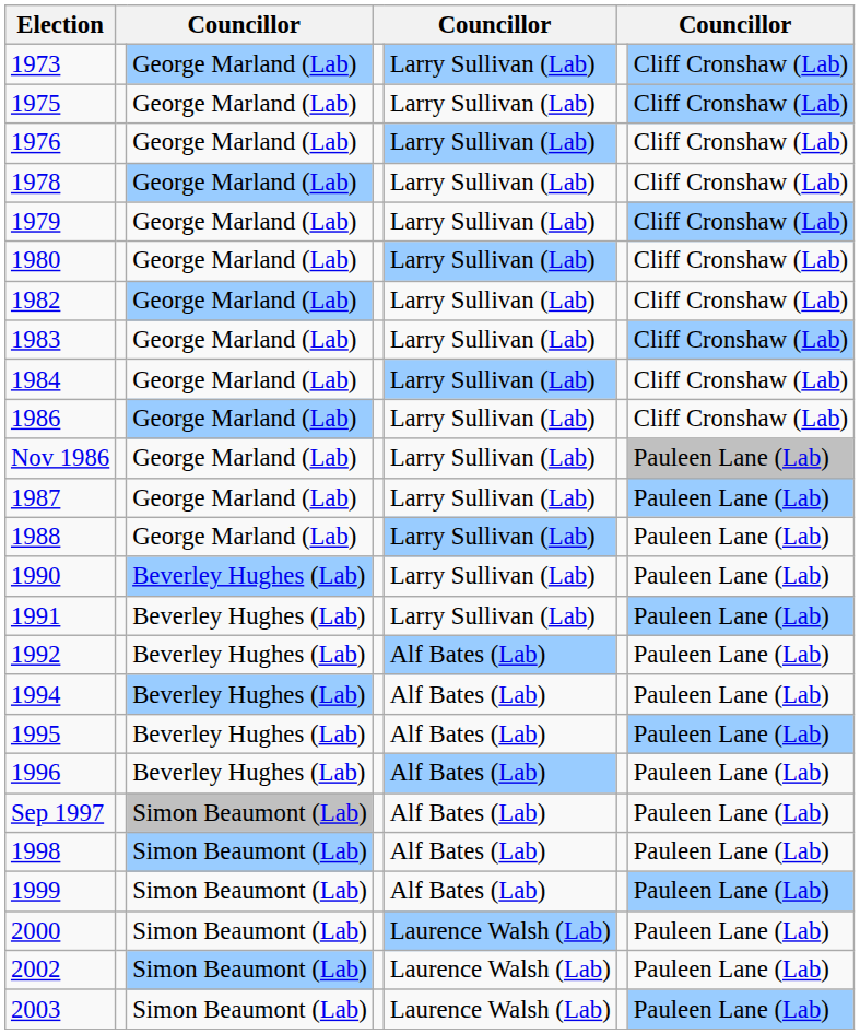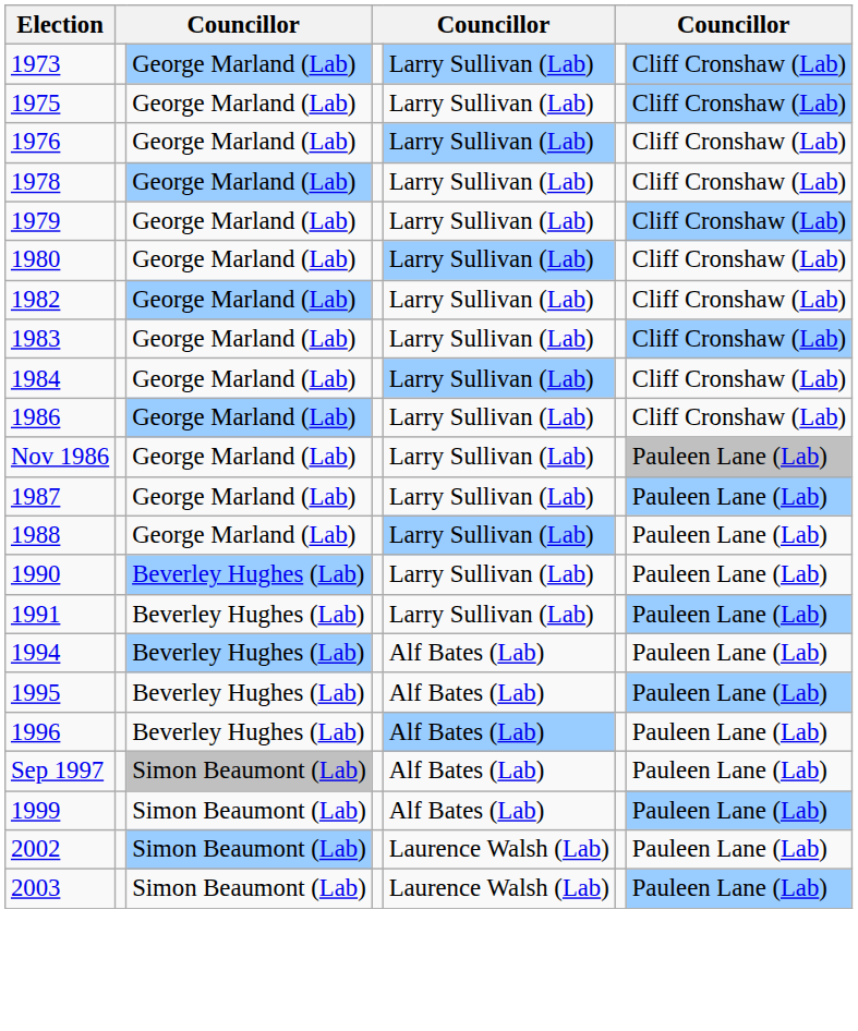- row: 1992 | Beverley Hughes (Lab) | Alf Bates (Lab) | Pauleen Lane (Lab)
- row: 1998 | Simon Beaumont (Lab) | Alf Bates (Lab) | Pauleen Lane (Lab)
- row: 2000 | Simon Beaumont (Lab) | Laurence Walsh (Lab) | Pauleen Lane (Lab)
